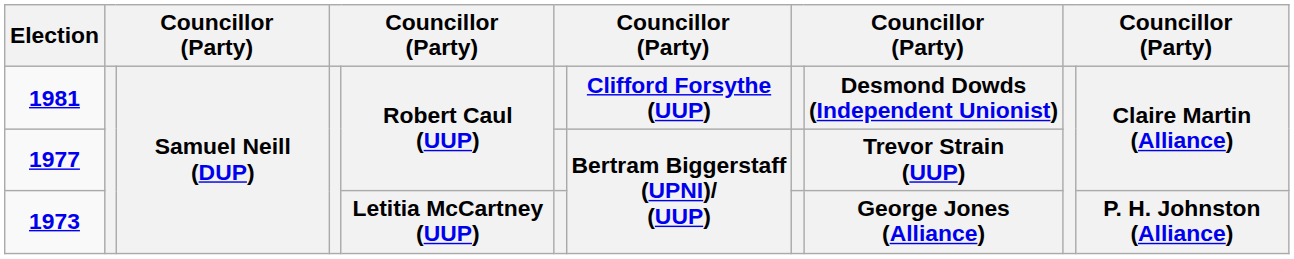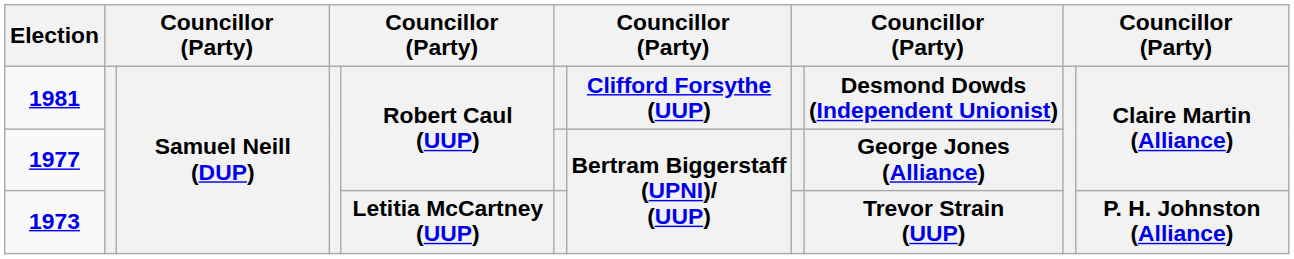1977 | column 9: Trevor Strain (UUP) -> George Jones (Alliance)
1973 | column 9: George Jones (Alliance) -> Trevor Strain (UUP)
